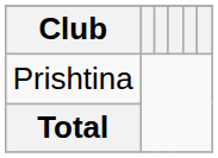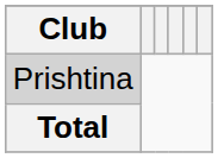Prishtina | Club: no background -> lightgrey background
